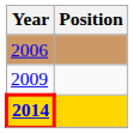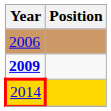2009 | Year: normal -> bold
2014 | Year: bold -> normal
